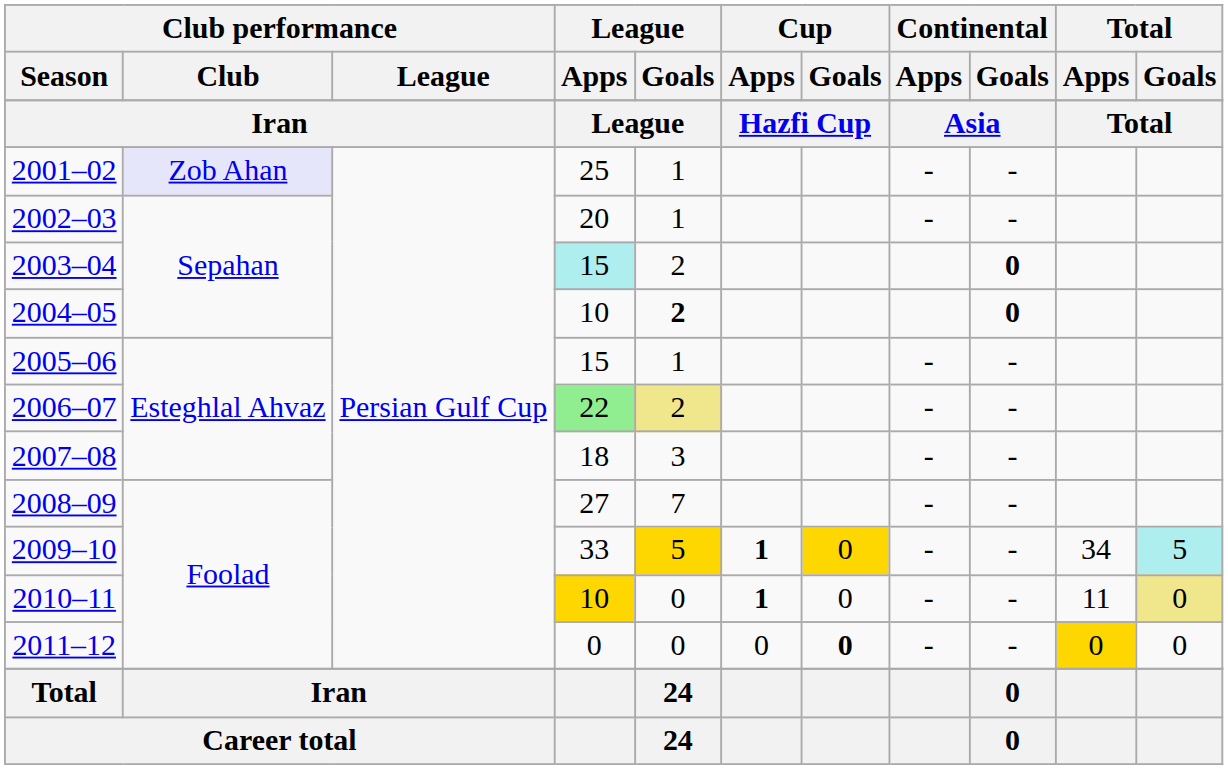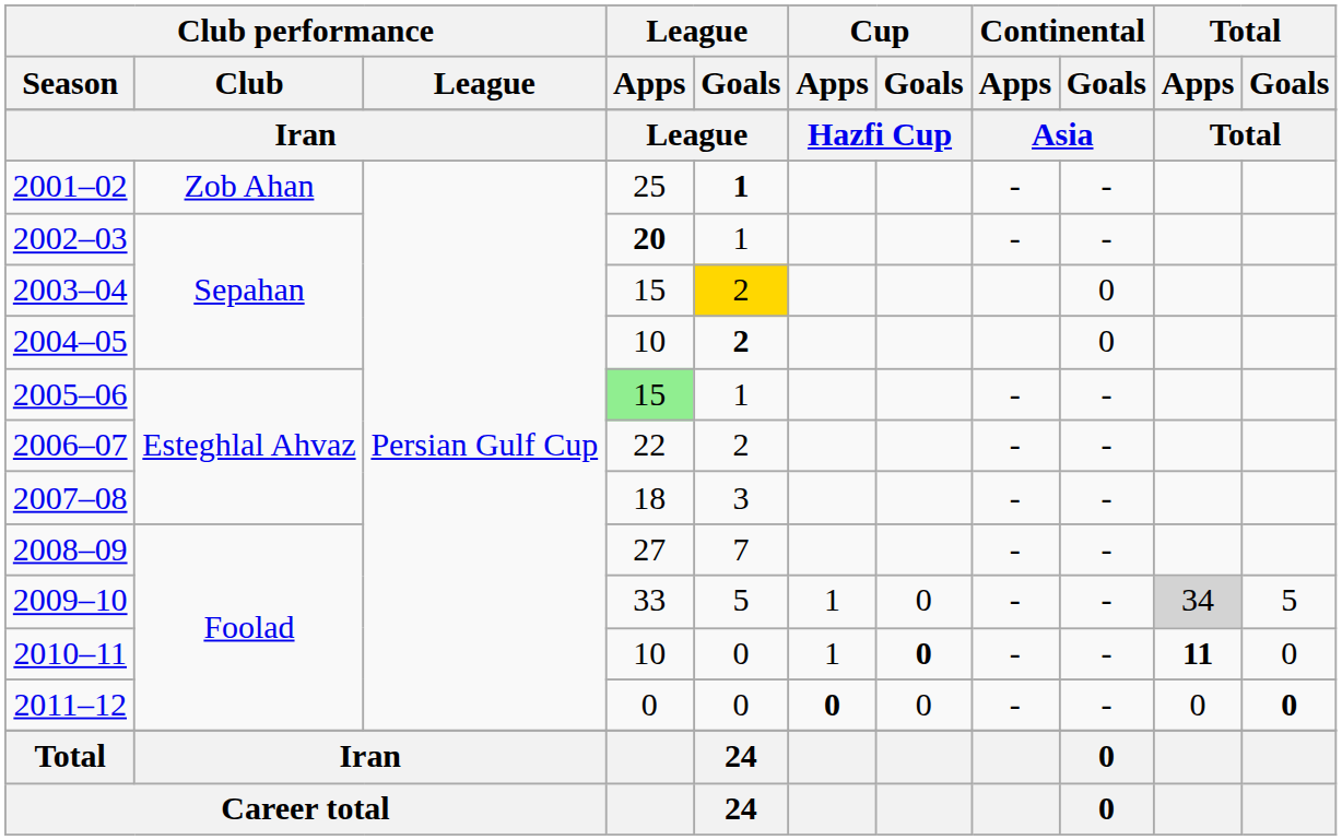2001–02 | Club performance / Club: lavender background -> no background
2001–02 | League / Goals: normal -> bold
2002–03 | League / Apps: normal -> bold
2003–04 | League / Apps: paleturquoise background -> no background
2003–04 | League / Goals: no background -> gold background
2003–04 | Continental / Goals: bold -> normal
2004–05 | Continental / Goals: bold -> normal
2005–06 | League / Apps: no background -> lightgreen background
2006–07 | League / Apps: lightgreen background -> no background
2006–07 | League / Goals: khaki background -> no background
2009–10 | League / Goals: gold background -> no background
2009–10 | Cup / Apps: bold -> normal
2009–10 | Cup / Goals: gold background -> no background
2009–10 | Total / Apps: no background -> lightgrey background
2009–10 | Total / Goals: paleturquoise background -> no background
2010–11 | League / Apps: gold background -> no background
2010–11 | Cup / Apps: bold -> normal
2010–11 | Cup / Goals: normal -> bold
2010–11 | Total / Apps: normal -> bold
2010–11 | Total / Goals: khaki background -> no background
2011–12 | Cup / Apps: normal -> bold
2011–12 | Cup / Goals: bold -> normal
2011–12 | Total / Apps: gold background -> no background
2011–12 | Total / Goals: normal -> bold
